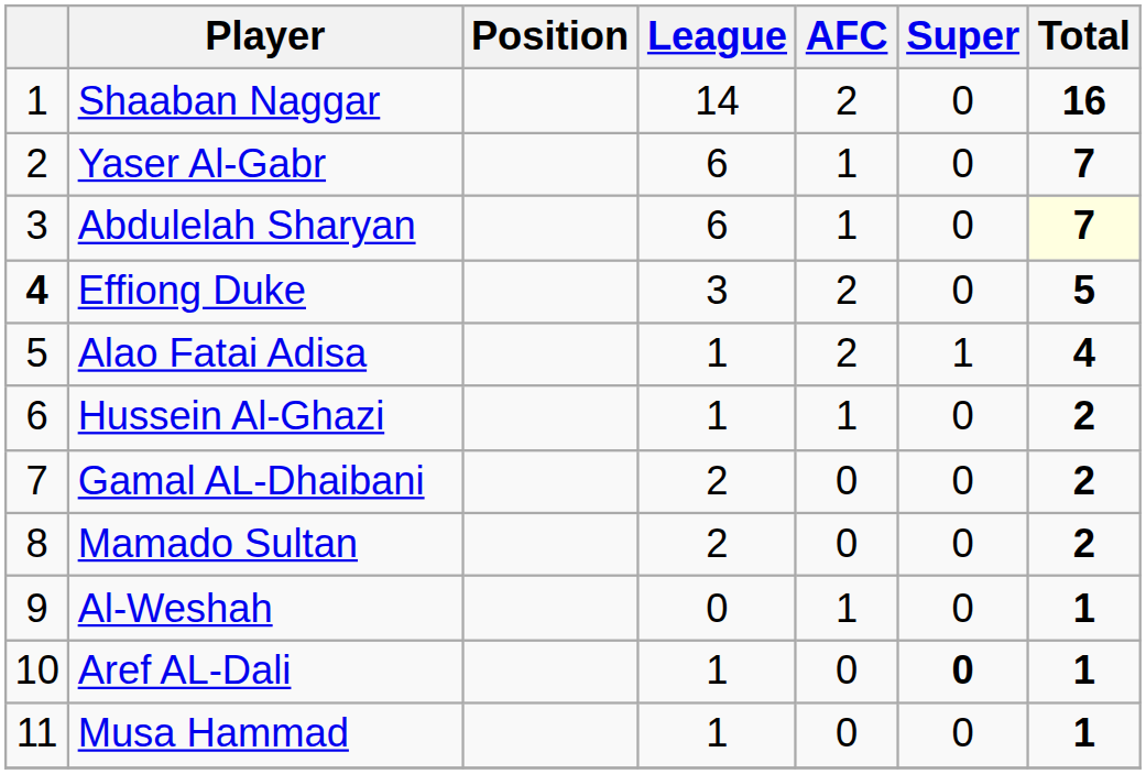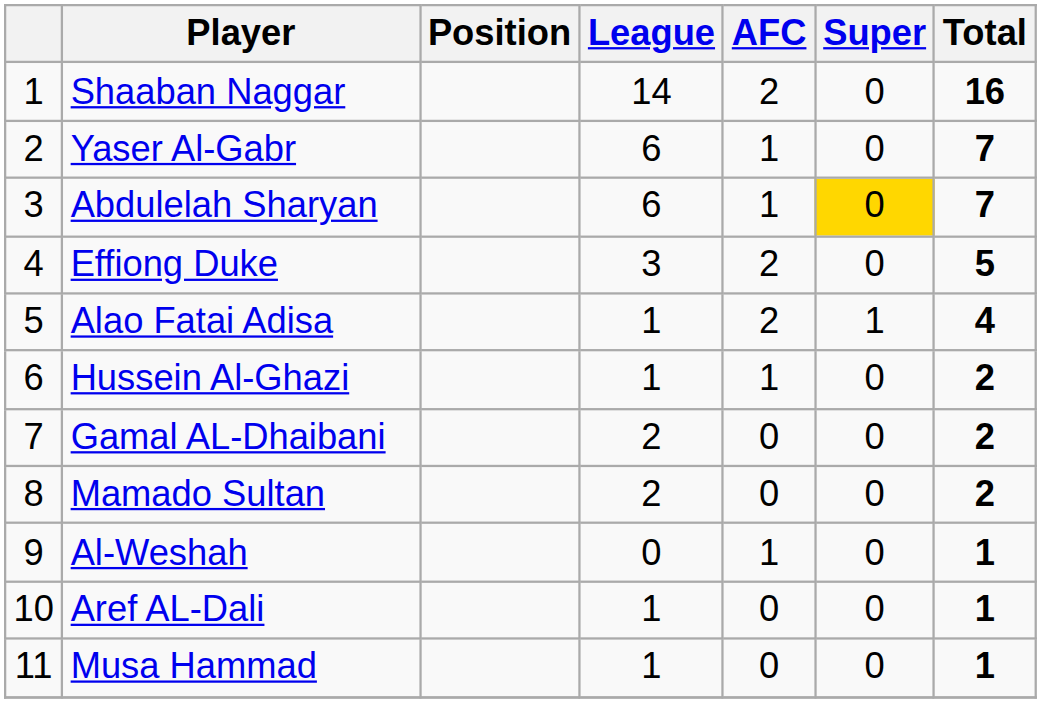Abdulelah Sharyan | Super: no background -> gold background
Abdulelah Sharyan | Total: lightyellow background -> no background
Effiong Duke | column 1: bold -> normal
Aref AL-Dali | Super: bold -> normal
